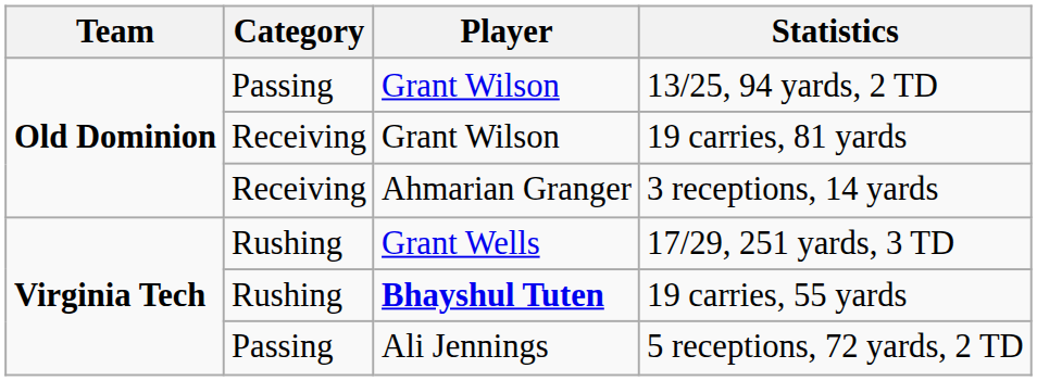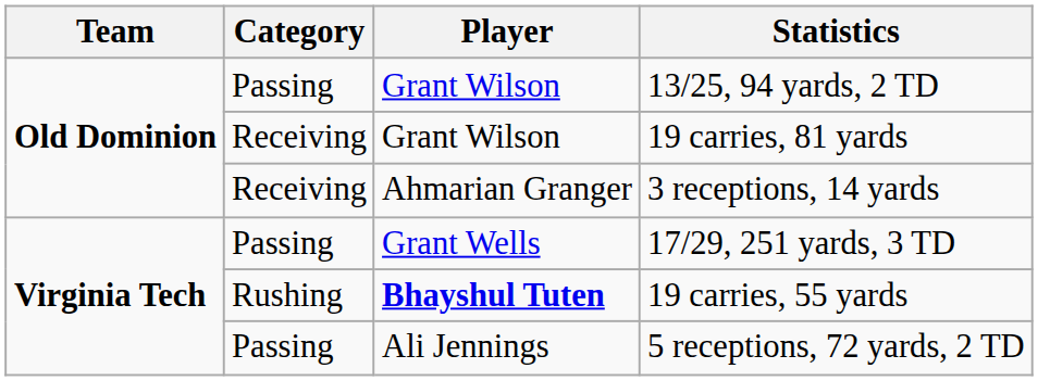17/29, 251 yards, 3 TD | Category: Rushing -> Passing
